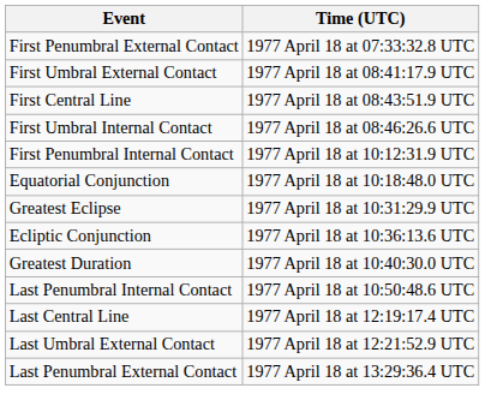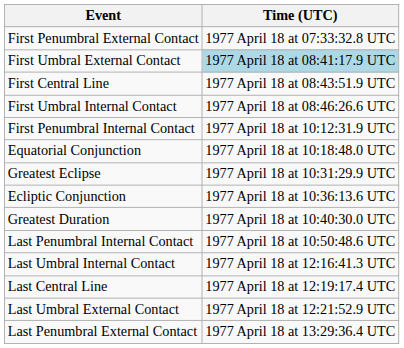First Umbral External Contact | Time (UTC): no background -> lightblue background
+ row: Last Umbral Internal Contact | 1977 April 18 at 12:16:41.3 UTC
